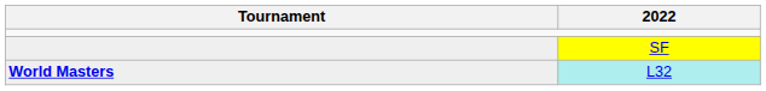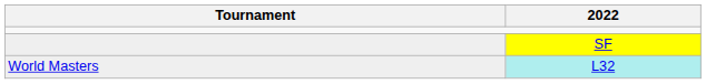L32 | Tournament: bold -> normal
